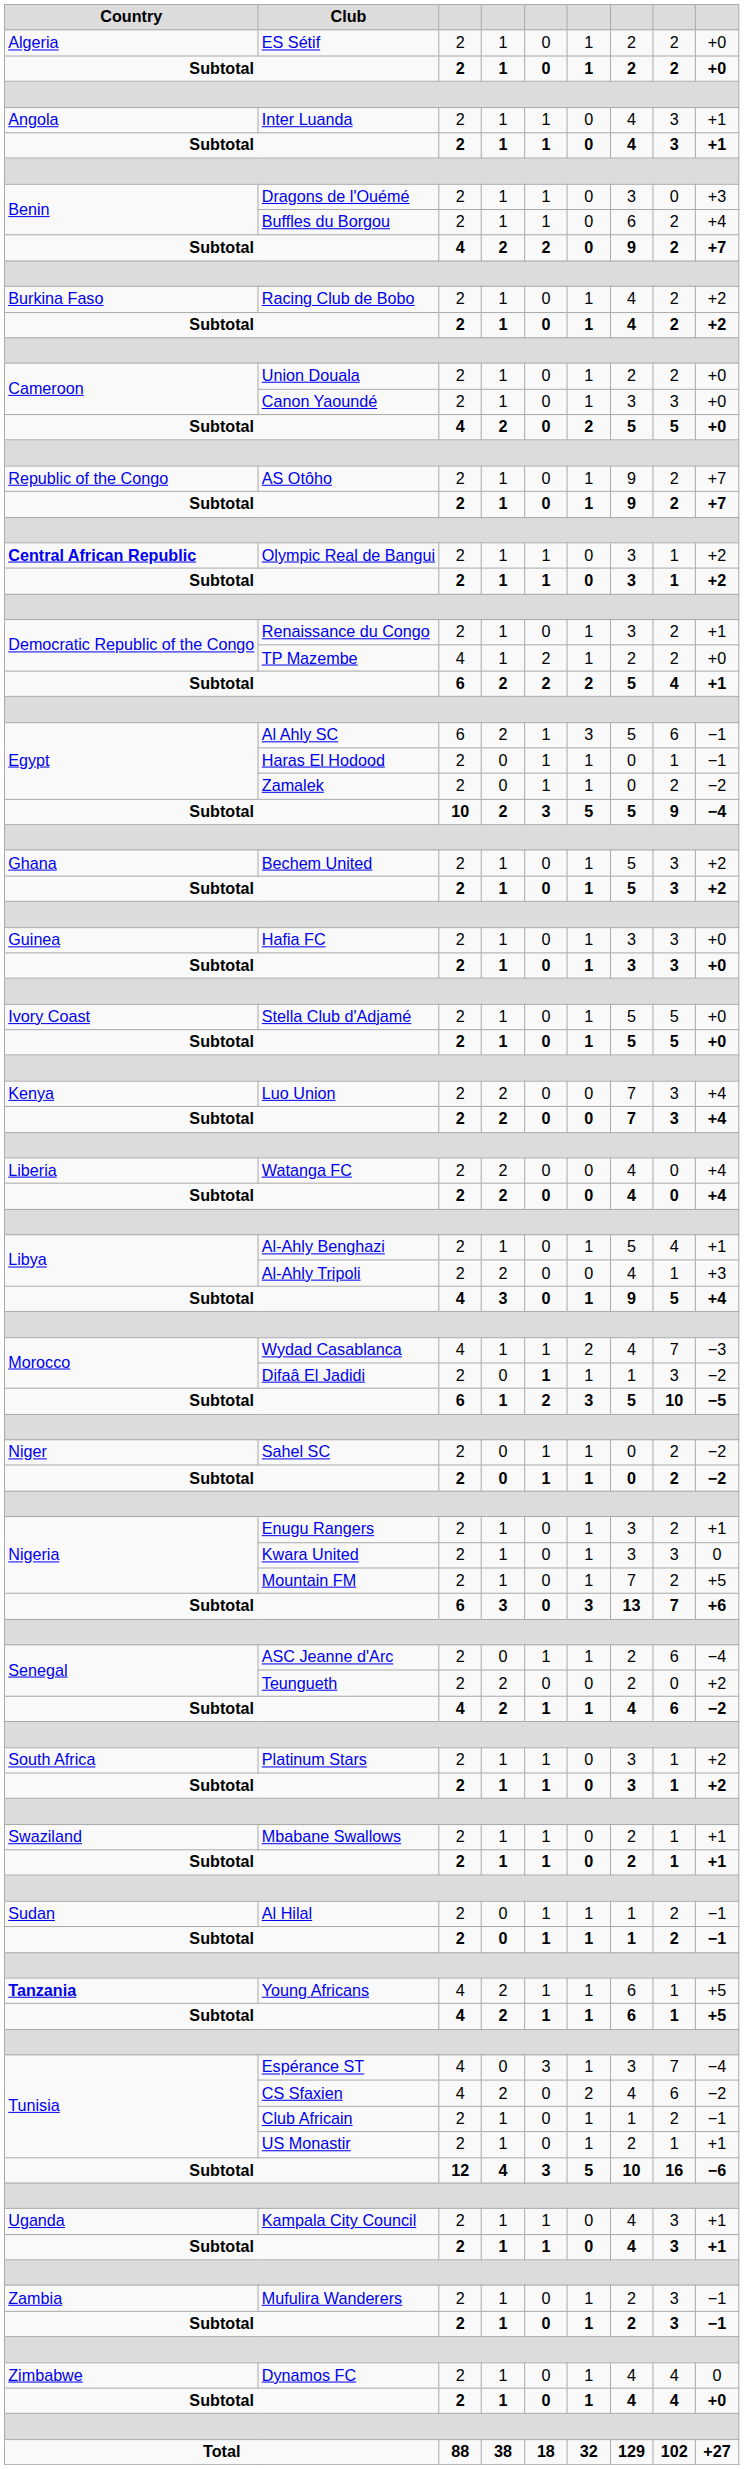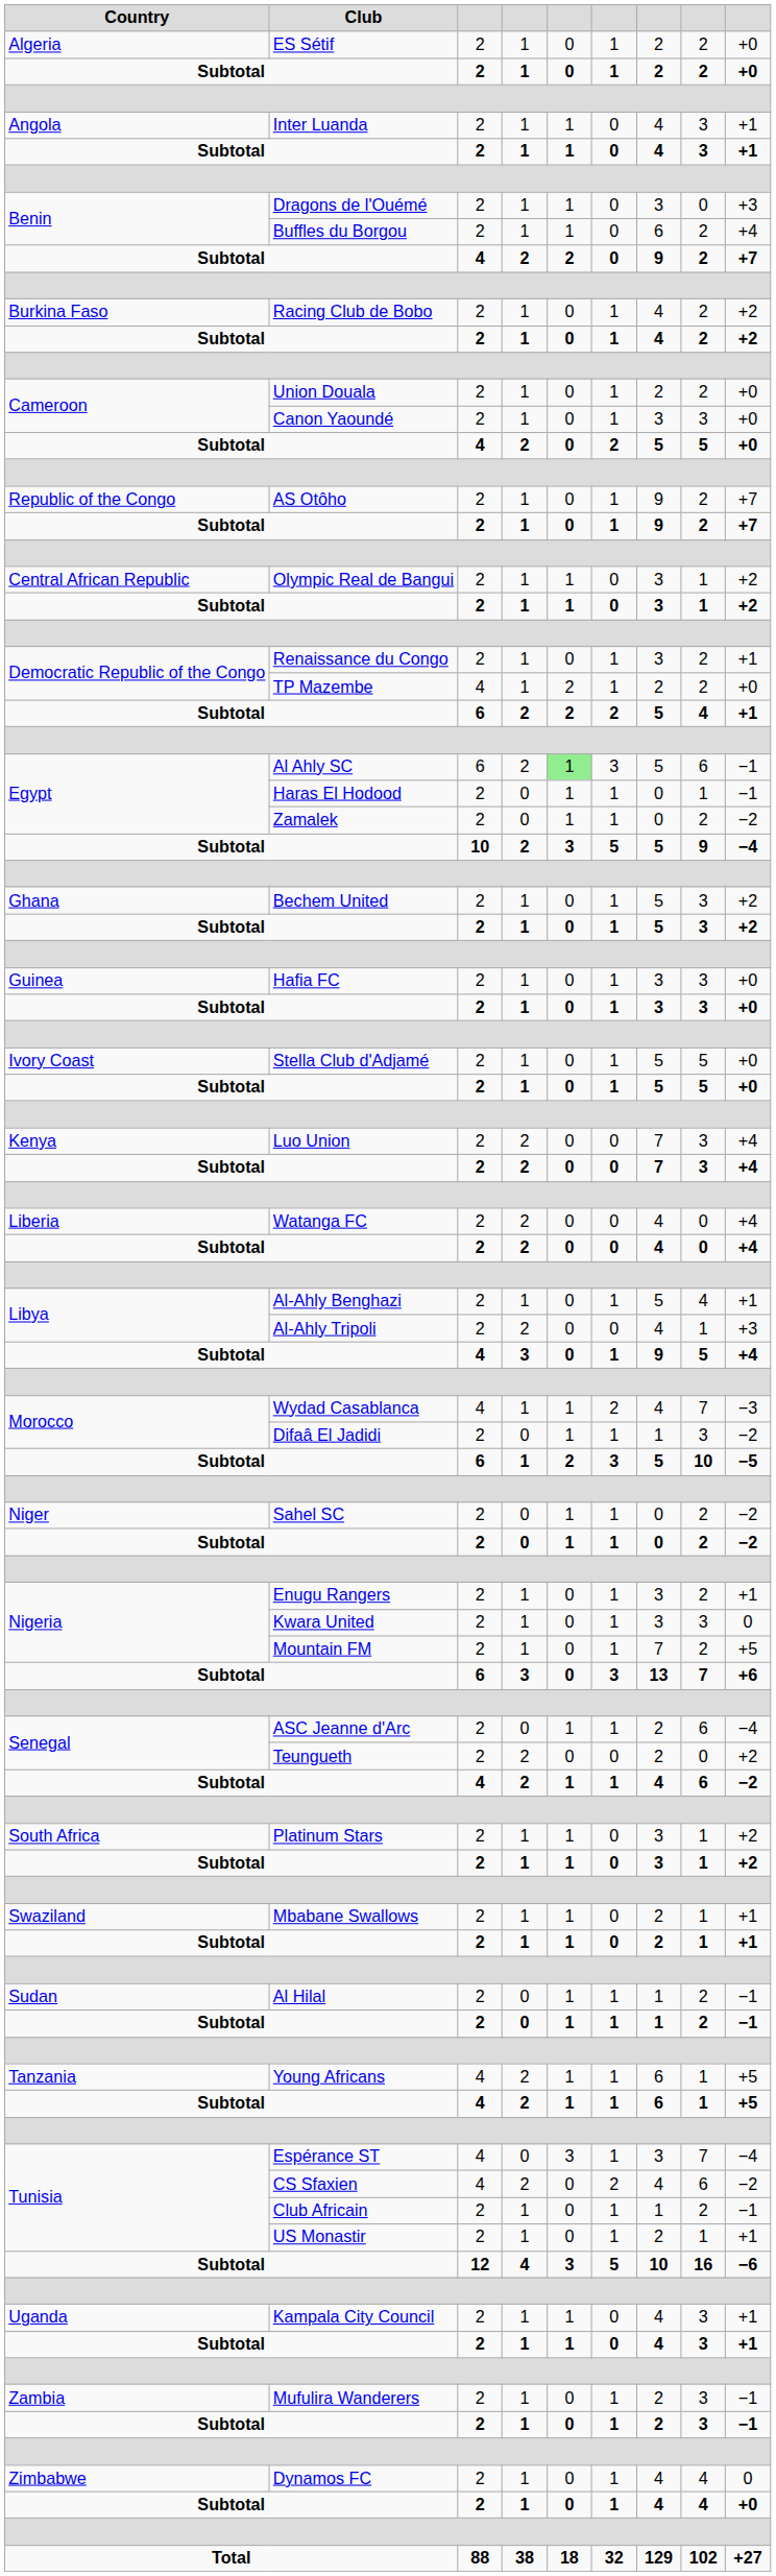Olympic Real de Bangui | Country: bold -> normal
Al Ahly SC | column 5: no background -> lightgreen background
Difaâ El Jadidi | column 5: bold -> normal
Young Africans | Country: bold -> normal
